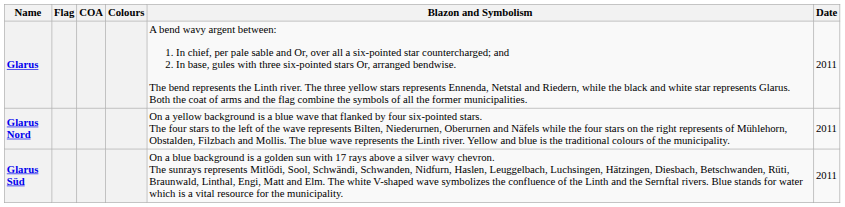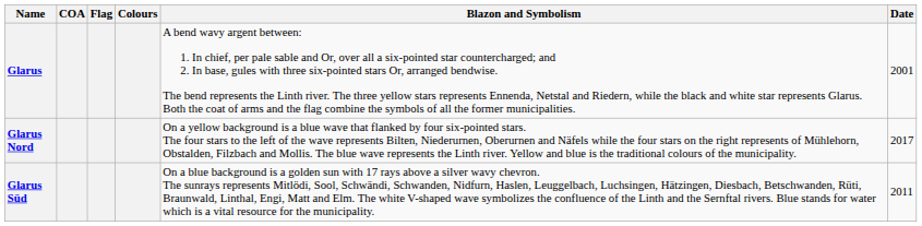columns swapped: COA <-> Flag
Glarus | Date: 2011 -> 2001
Glarus Nord | Date: 2011 -> 2017
